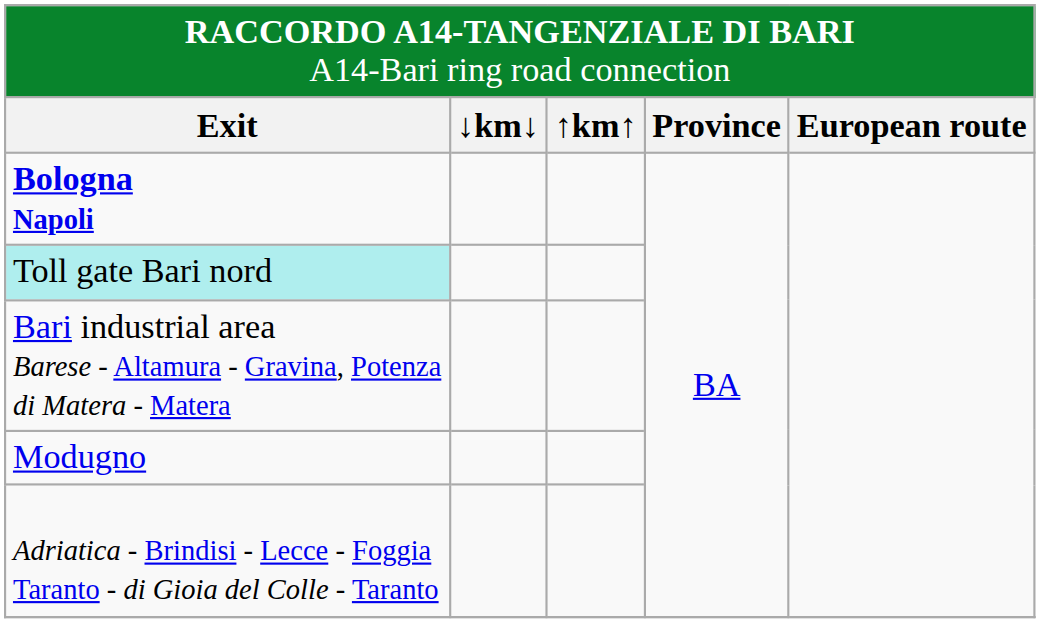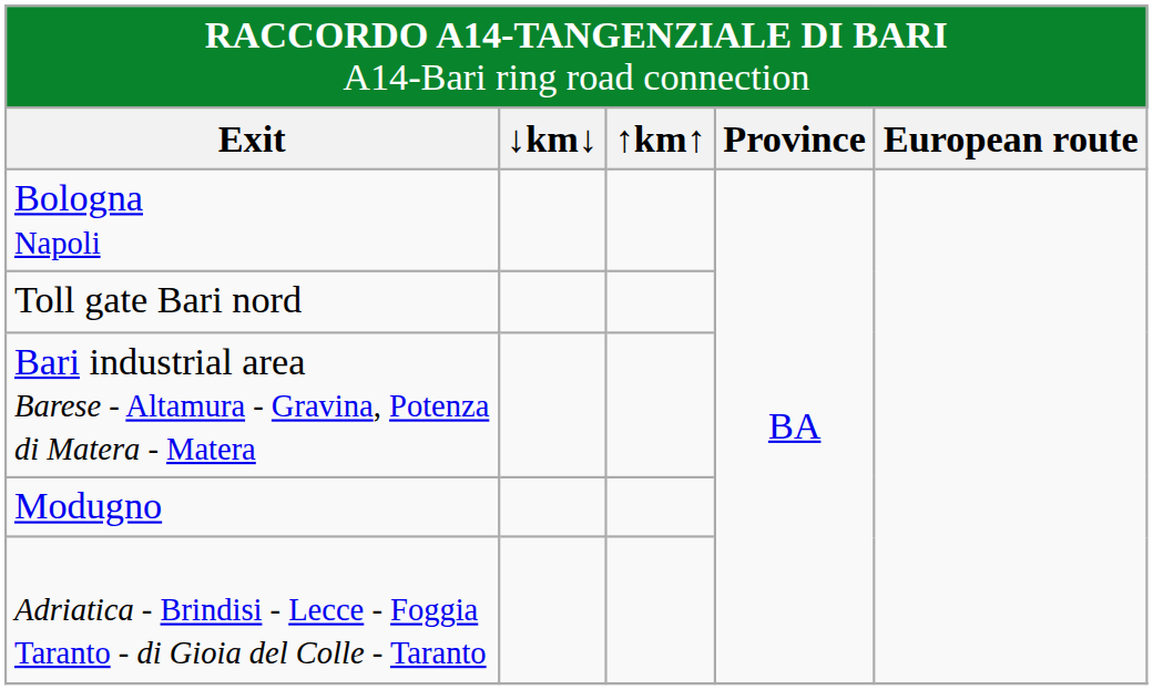Bologna Napoli | column 1: bold -> normal
Toll gate Bari nord | column 1: paleturquoise background -> no background
